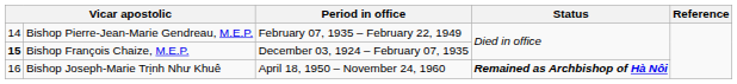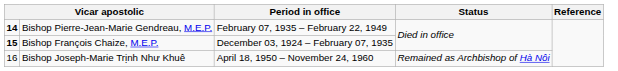Bishop Pierre-Jean-Marie Gendreau, M.E.P. | column 1: normal -> bold
Bishop Joseph-Marie Trịnh Như Khuê | Status: bold -> normal
